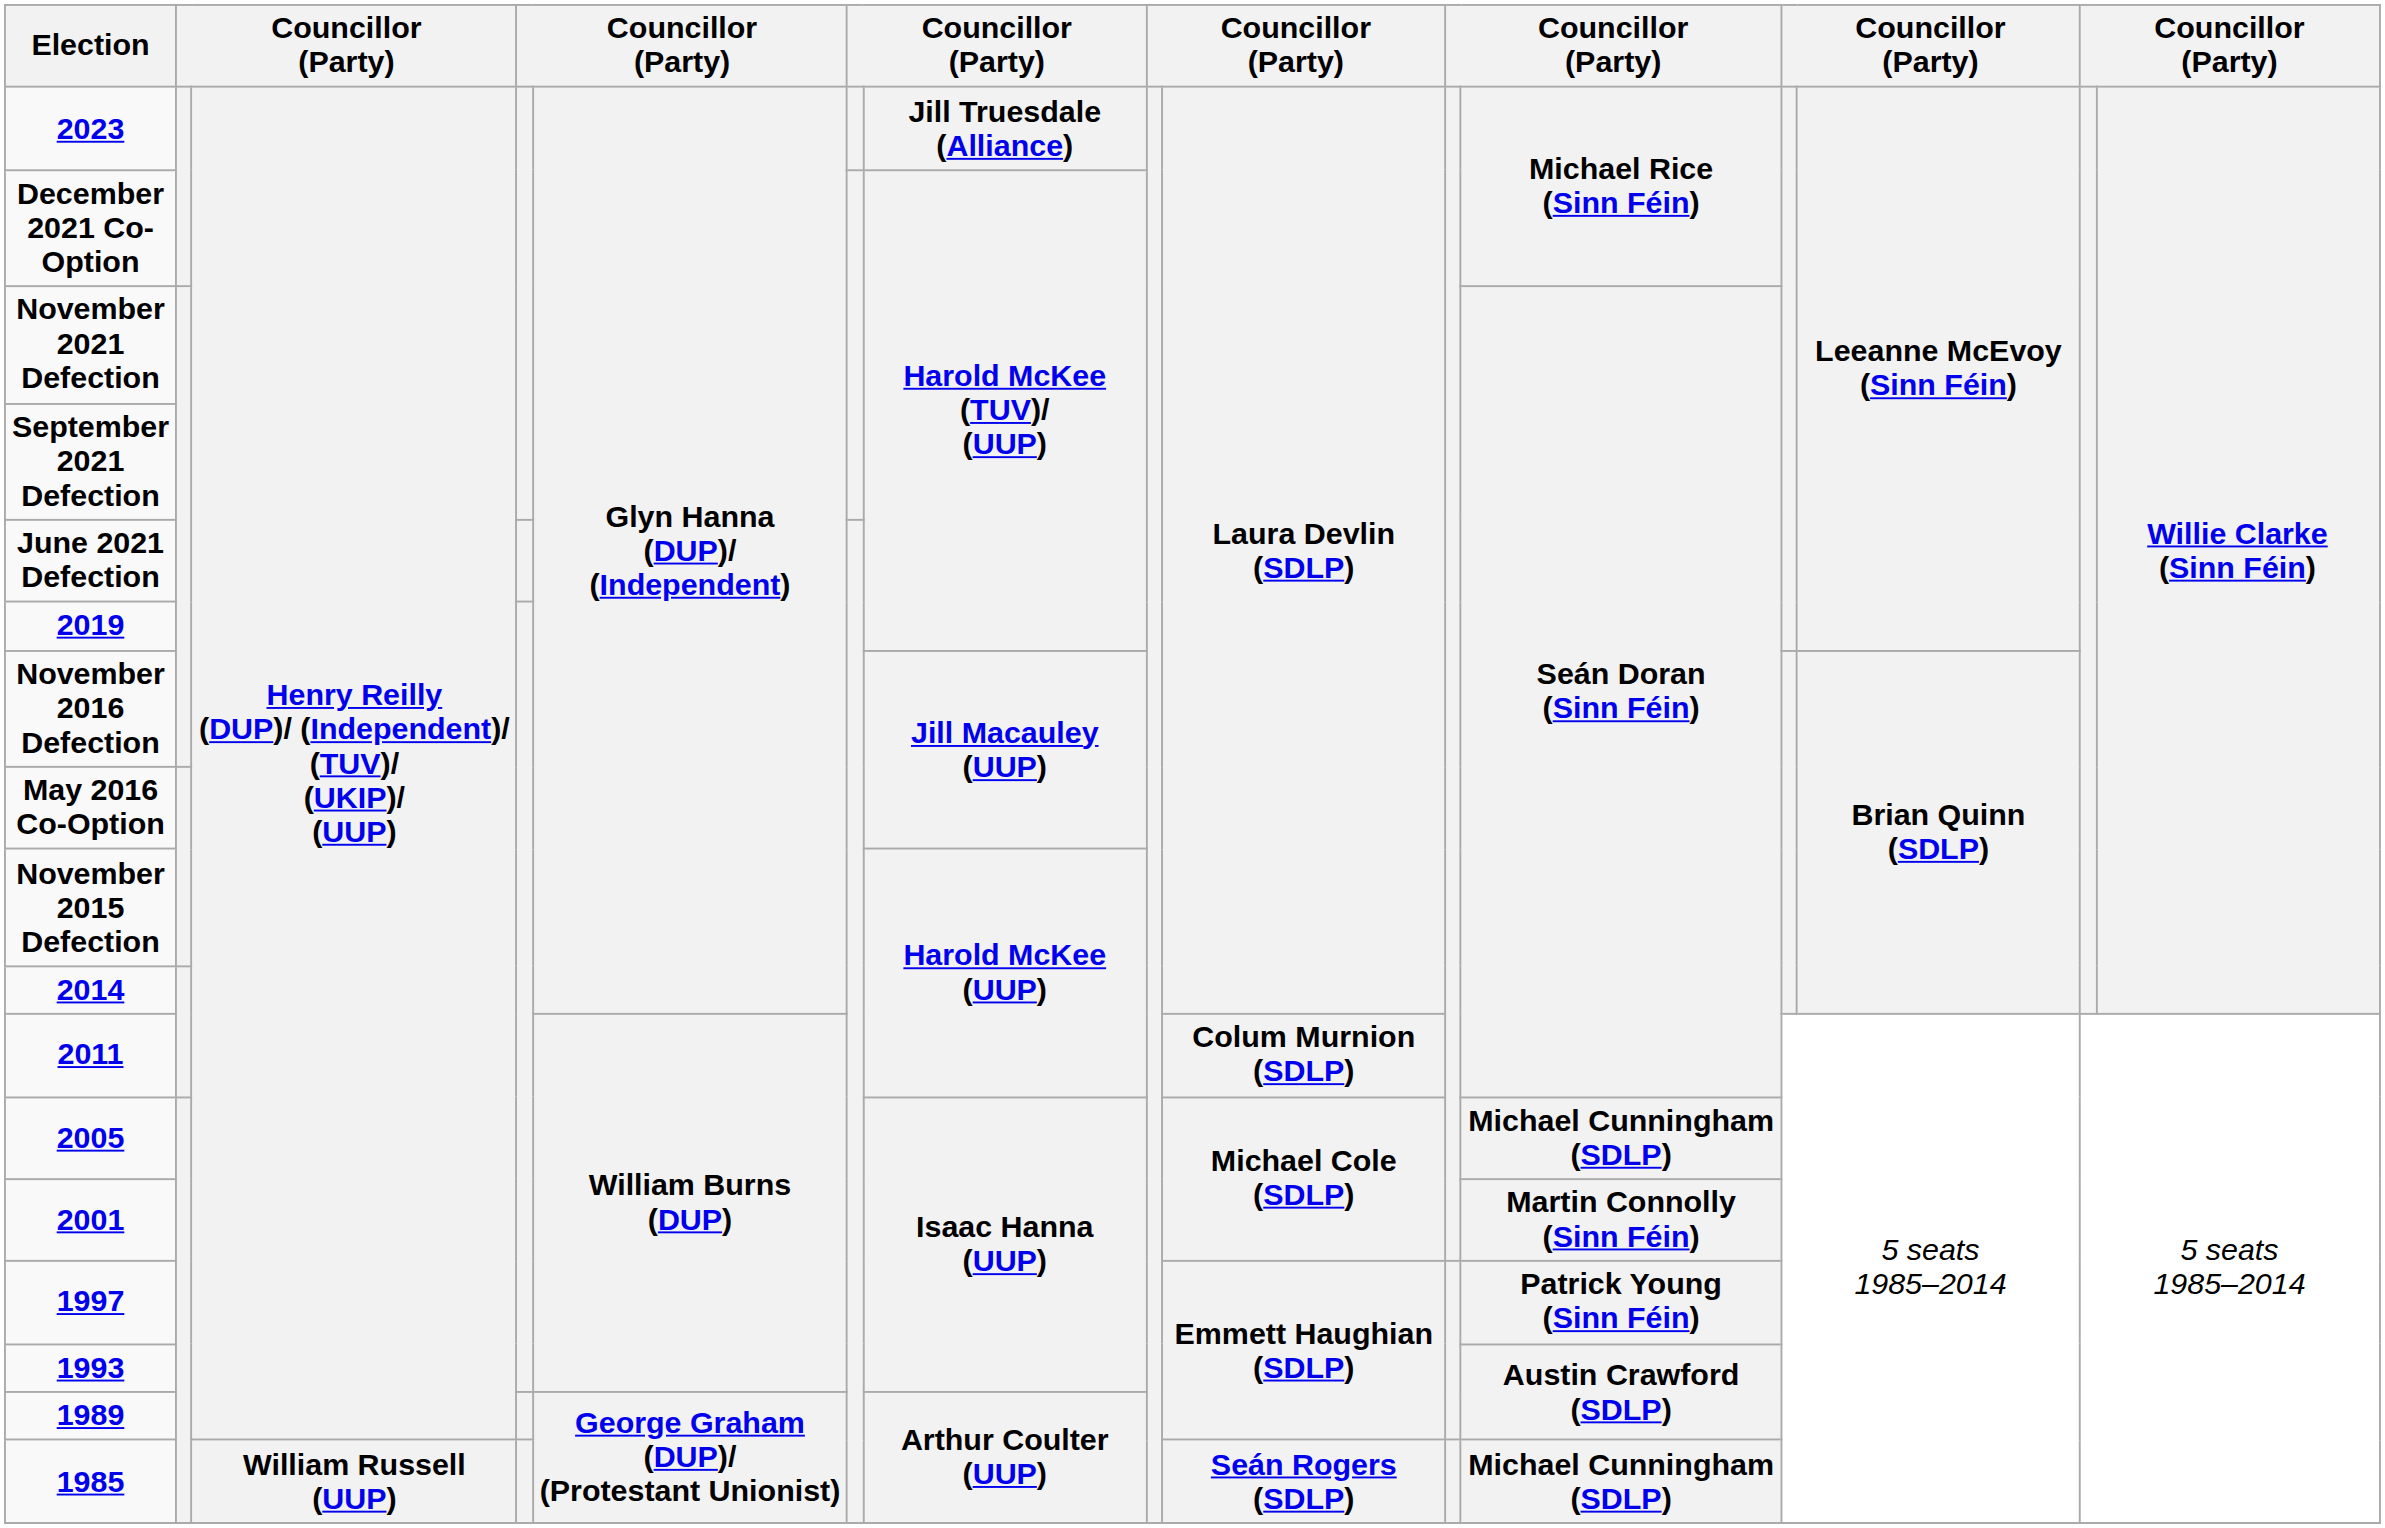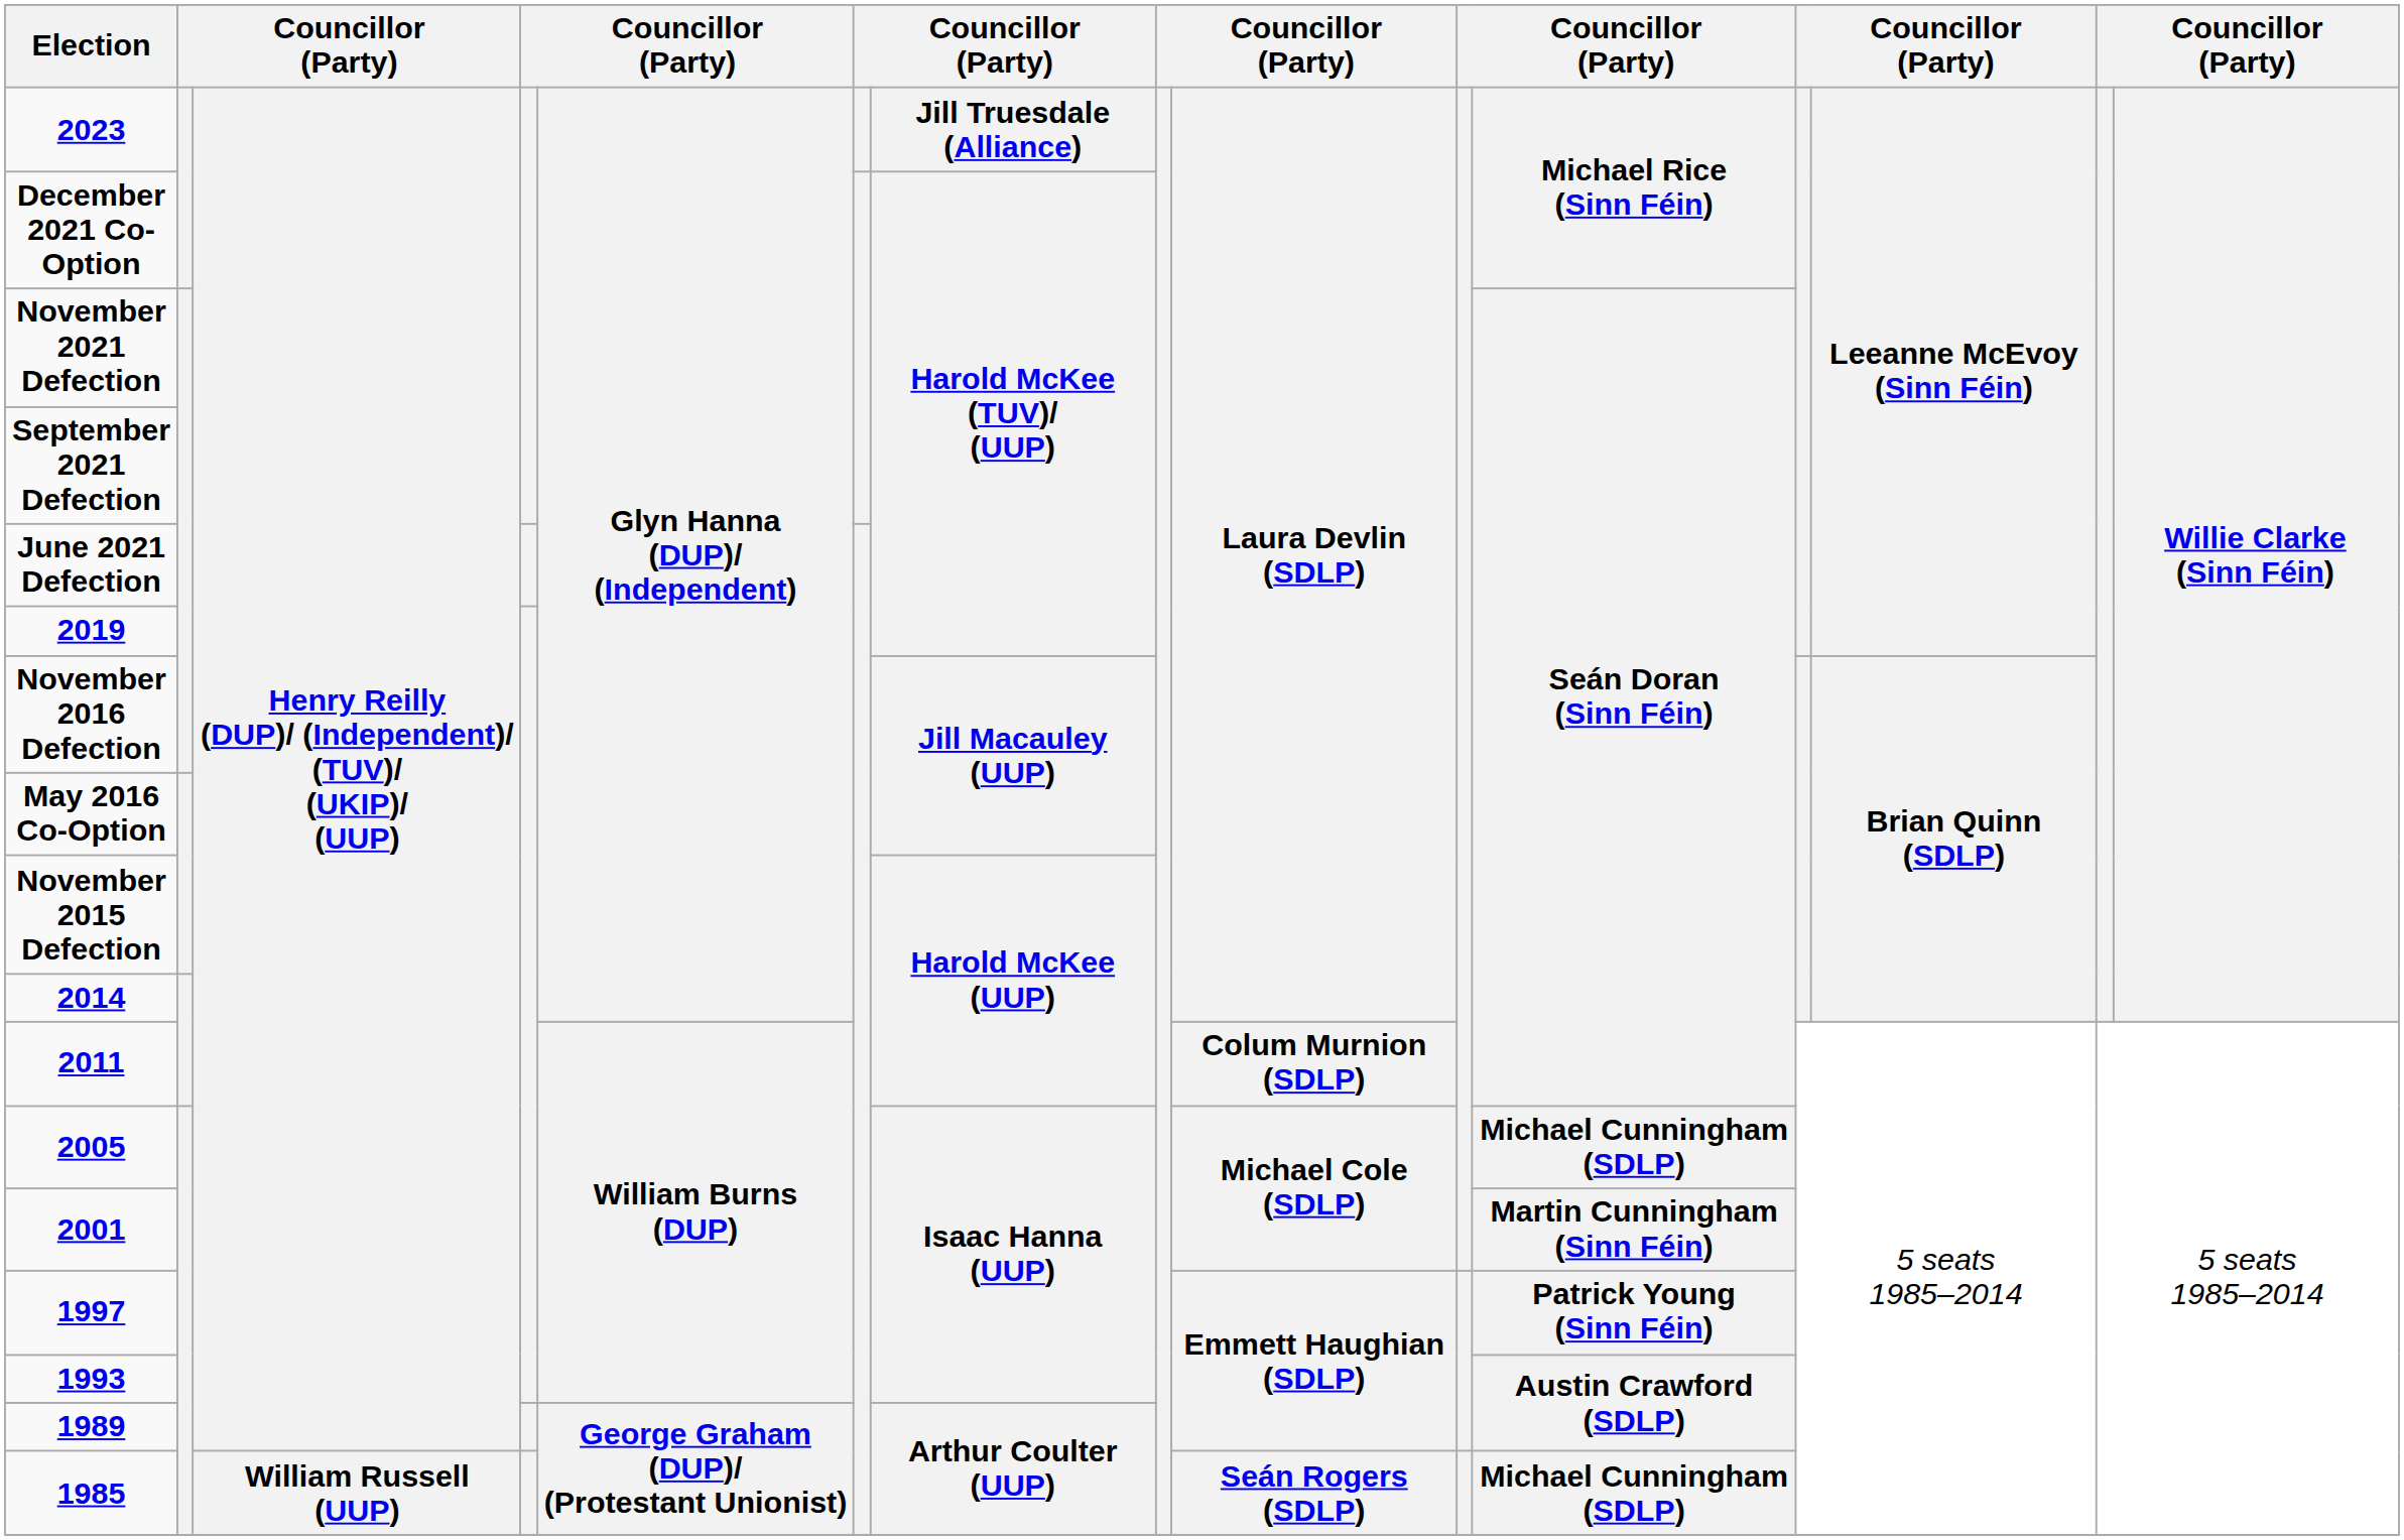2001 | column 11: Martin Connolly (Sinn Féin) -> Martin Cunningham (Sinn Féin)
